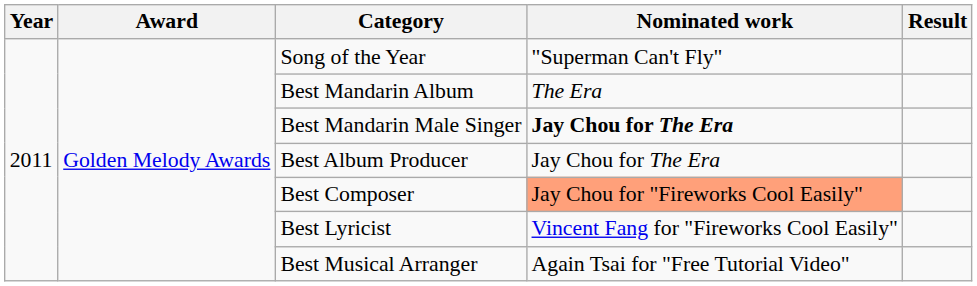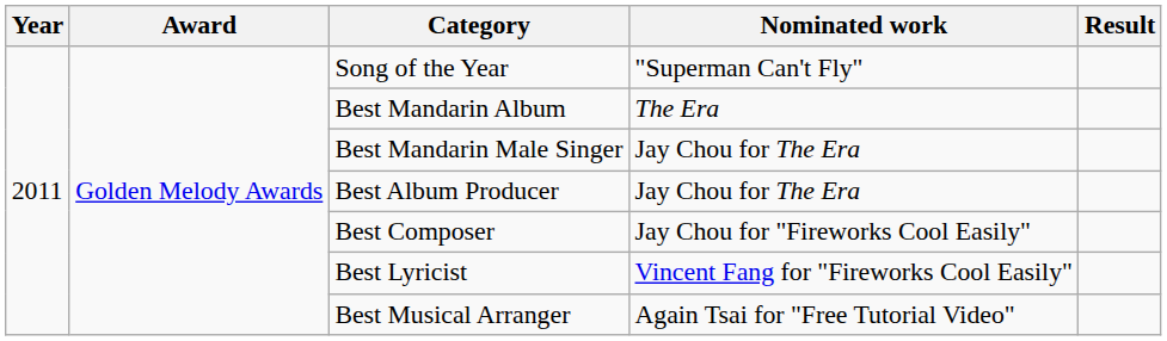Best Mandarin Male Singer | Nominated work: bold -> normal
Best Composer | Nominated work: lightsalmon background -> no background
